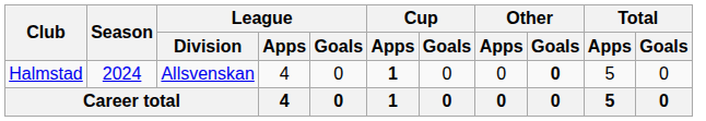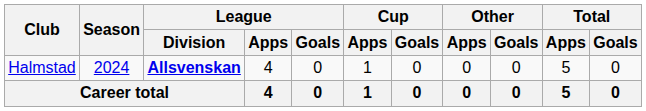Halmstad | League / Division: normal -> bold
Halmstad | Cup / Apps: bold -> normal
Halmstad | Other / Goals: bold -> normal
